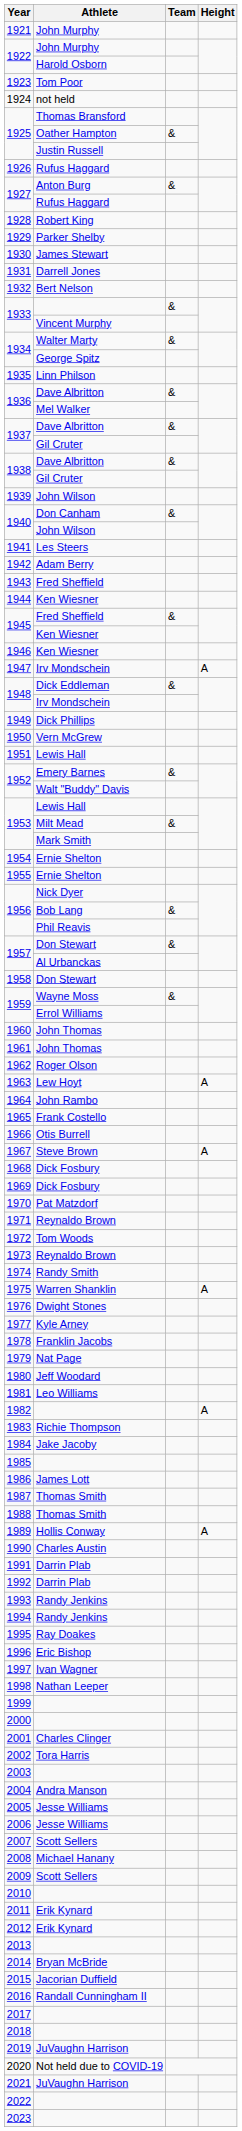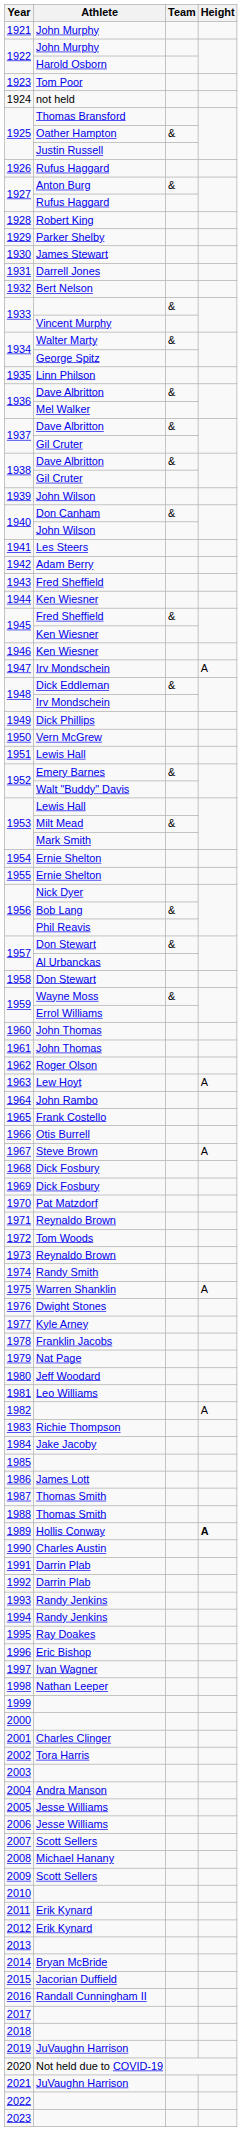1989 | Height: normal -> bold
